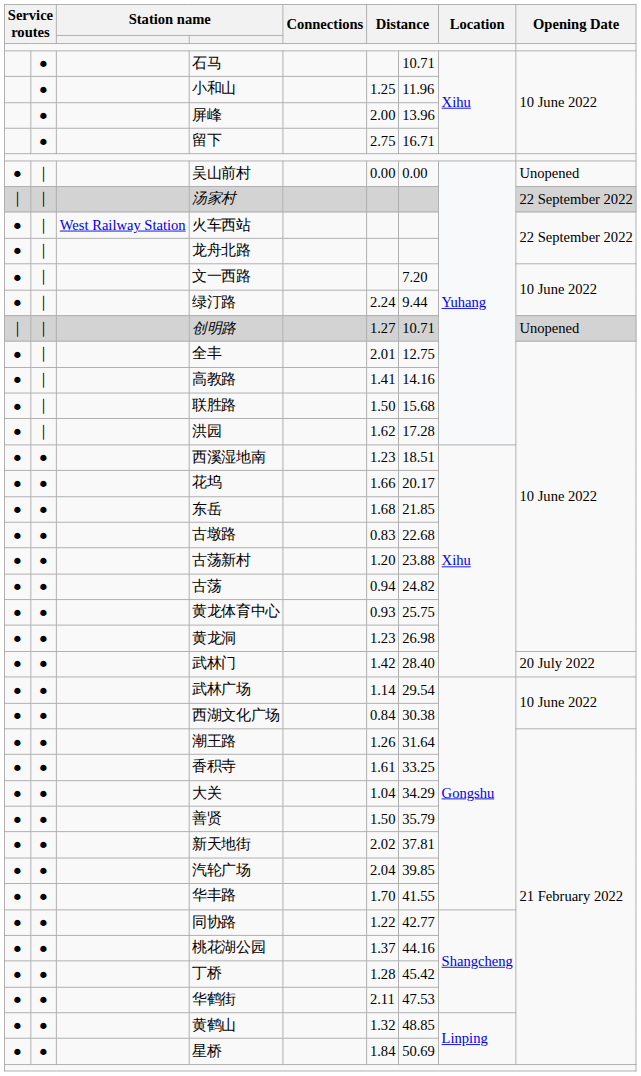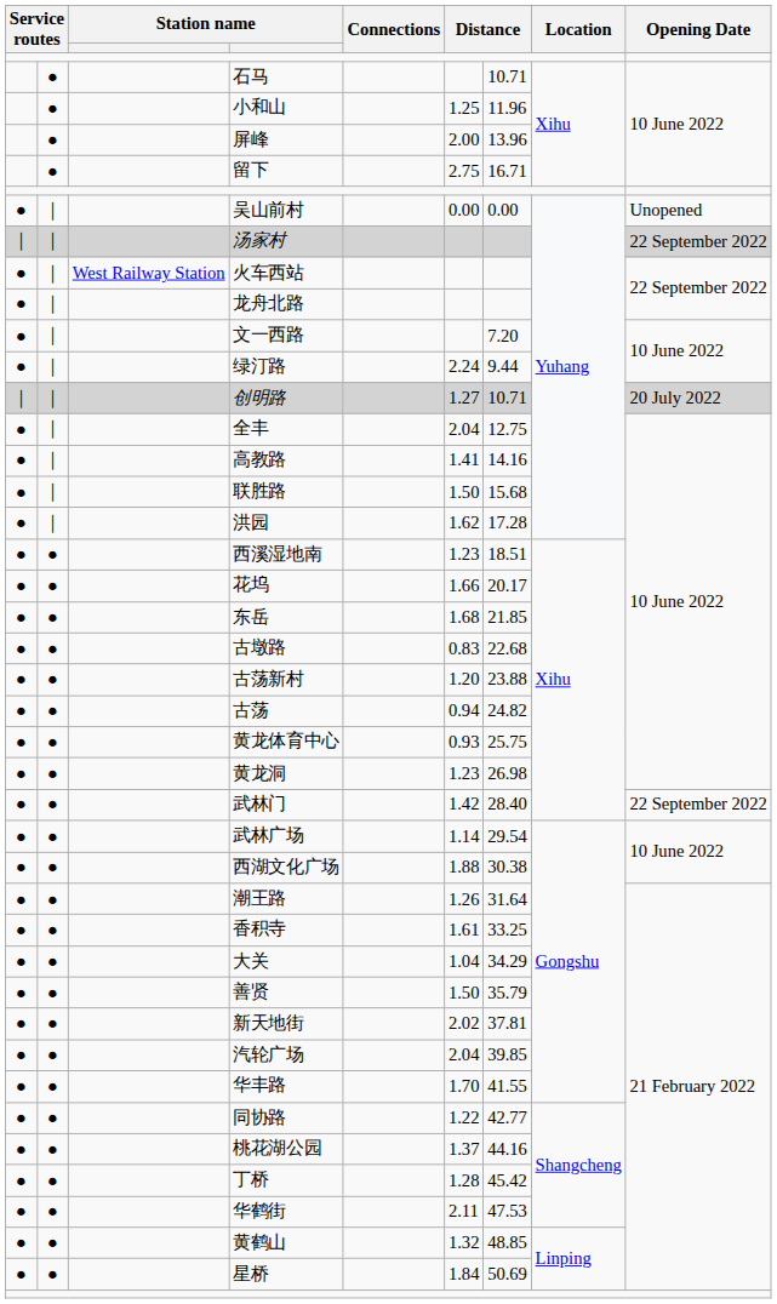创明路 | Opening Date: Unopened -> 20 July 2022
全丰 | column 6: 2.01 -> 2.04
武林门 | Opening Date: 20 July 2022 -> 22 September 2022
西湖文化广场 | column 6: 0.84 -> 1.88
